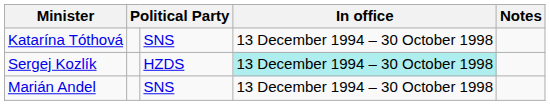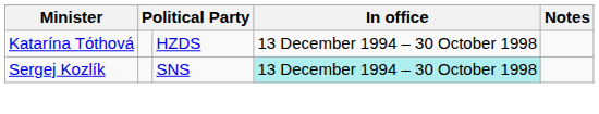Katarína Tóthová | column 3: SNS -> HZDS
Sergej Kozlík | column 3: HZDS -> SNS
- row: Marián Andel | SNS | 13 December 1994 – 30 October 1998
